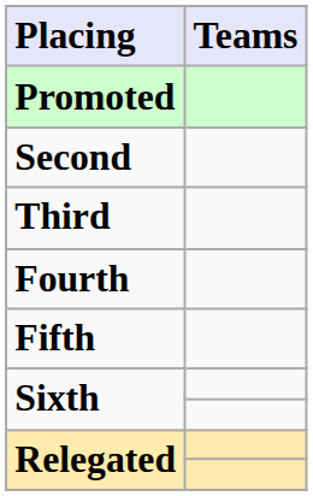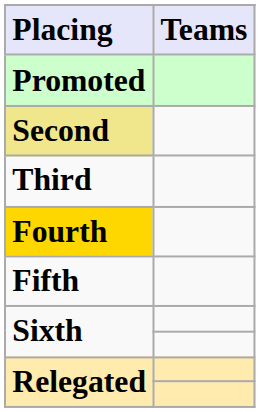Second | Placing: no background -> khaki background
Fourth | Placing: no background -> gold background
